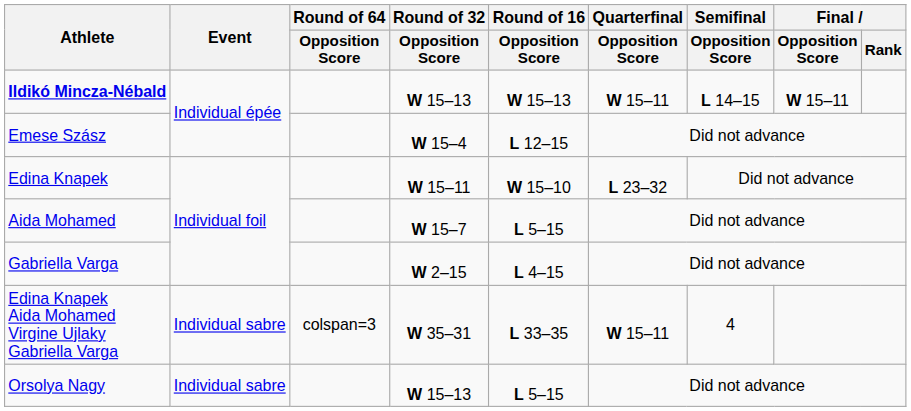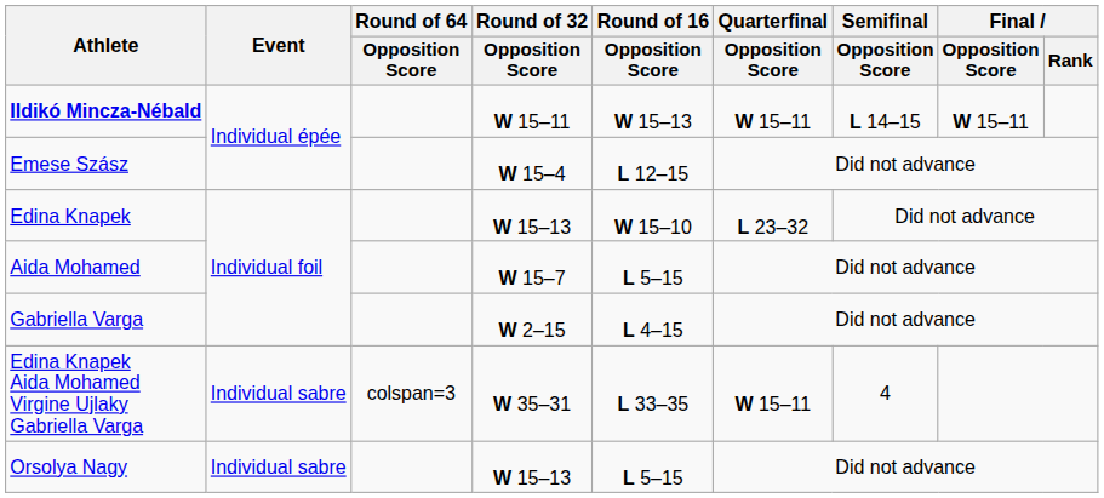Ildikó Mincza-Nébald | Round of 32 / Opposition Score: W 15–13 -> W 15–11
Edina Knapek | Round of 32 / Opposition Score: W 15–11 -> W 15–13
